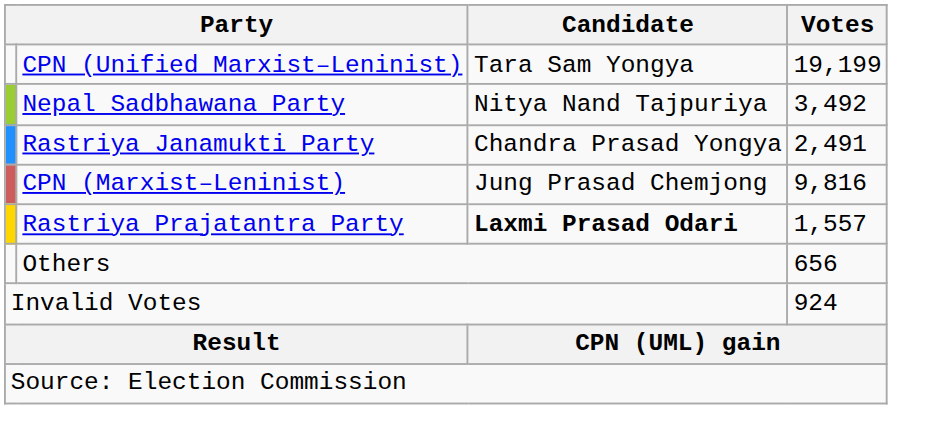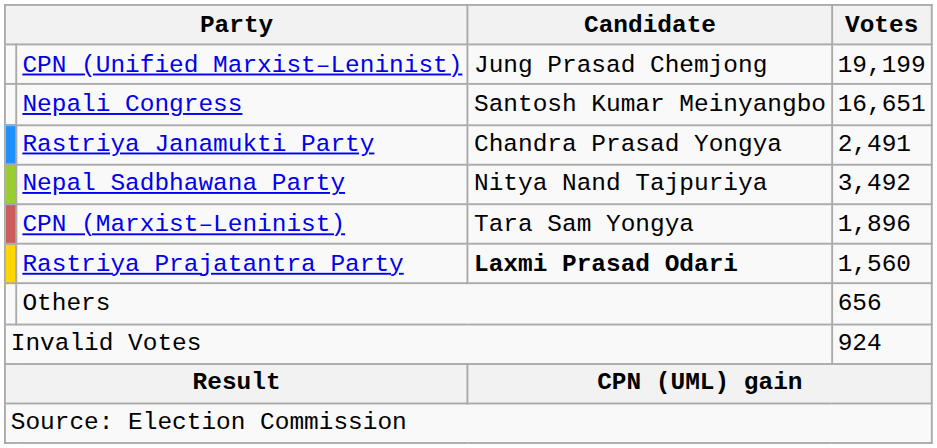CPN (Unified Marxist–Leninist) | Candidate: Tara Sam Yongya -> Jung Prasad Chemjong
+ row: Nepali Congress | Santosh Kumar Meinyangbo | 16,651
rows swapped: Nepal Sadbhawana Party <-> Rastriya Janamukti Party
CPN (Marxist–Leninist) | Candidate: Jung Prasad Chemjong -> Tara Sam Yongya
CPN (Marxist–Leninist) | Votes: 9,816 -> 1,896
Rastriya Prajatantra Party | Votes: 1,557 -> 1,560
